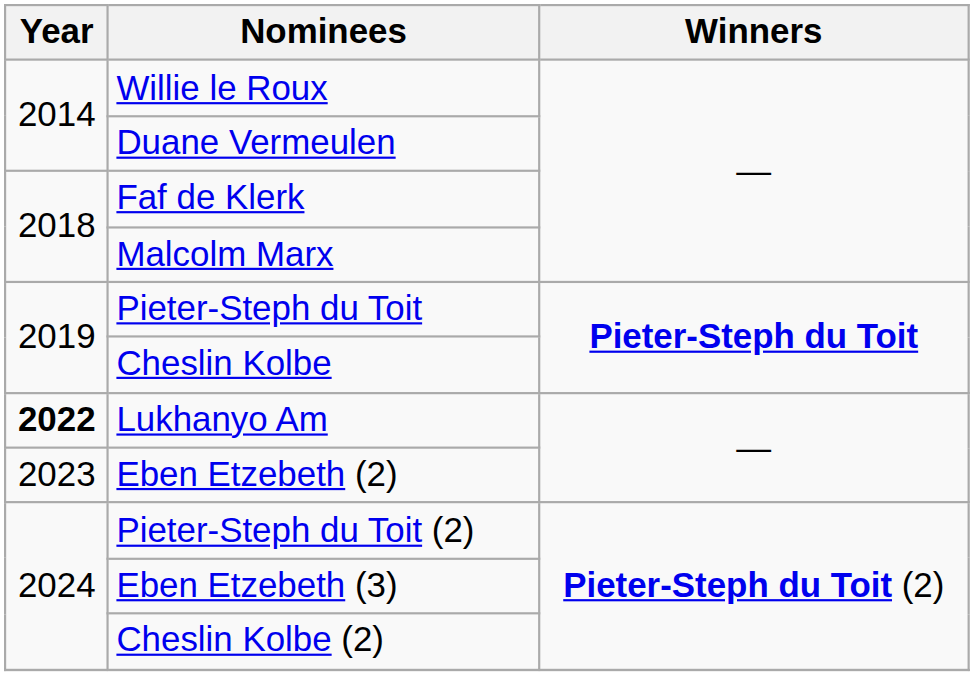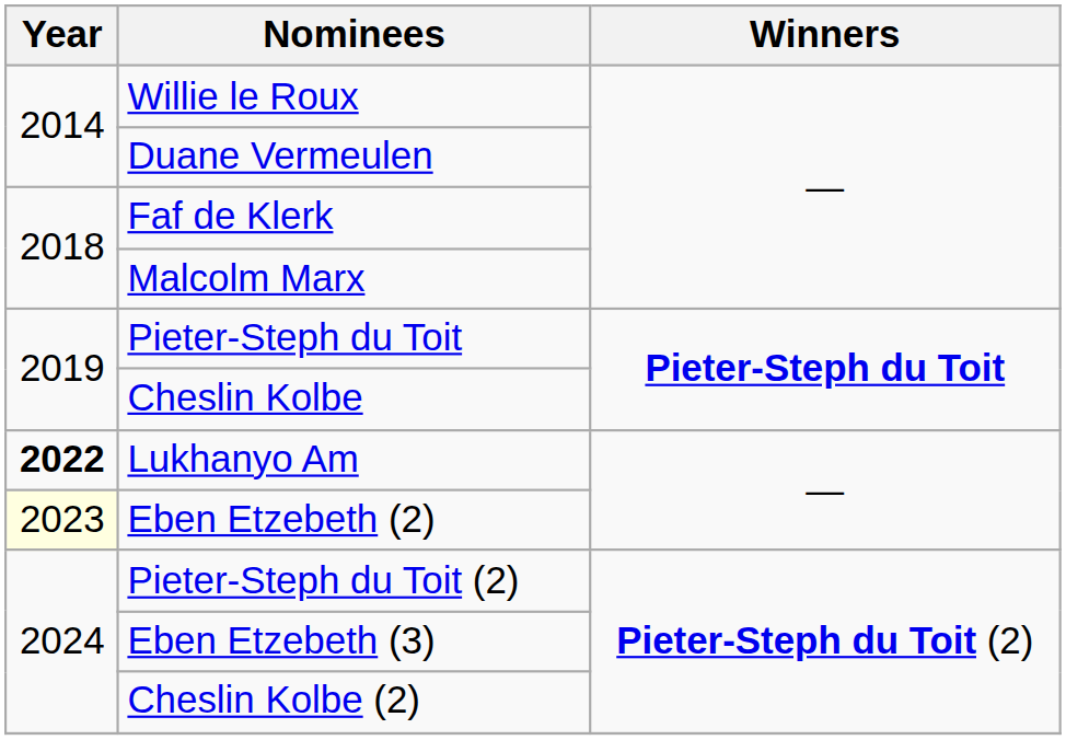Eben Etzebeth (2) | Year: no background -> lightyellow background
